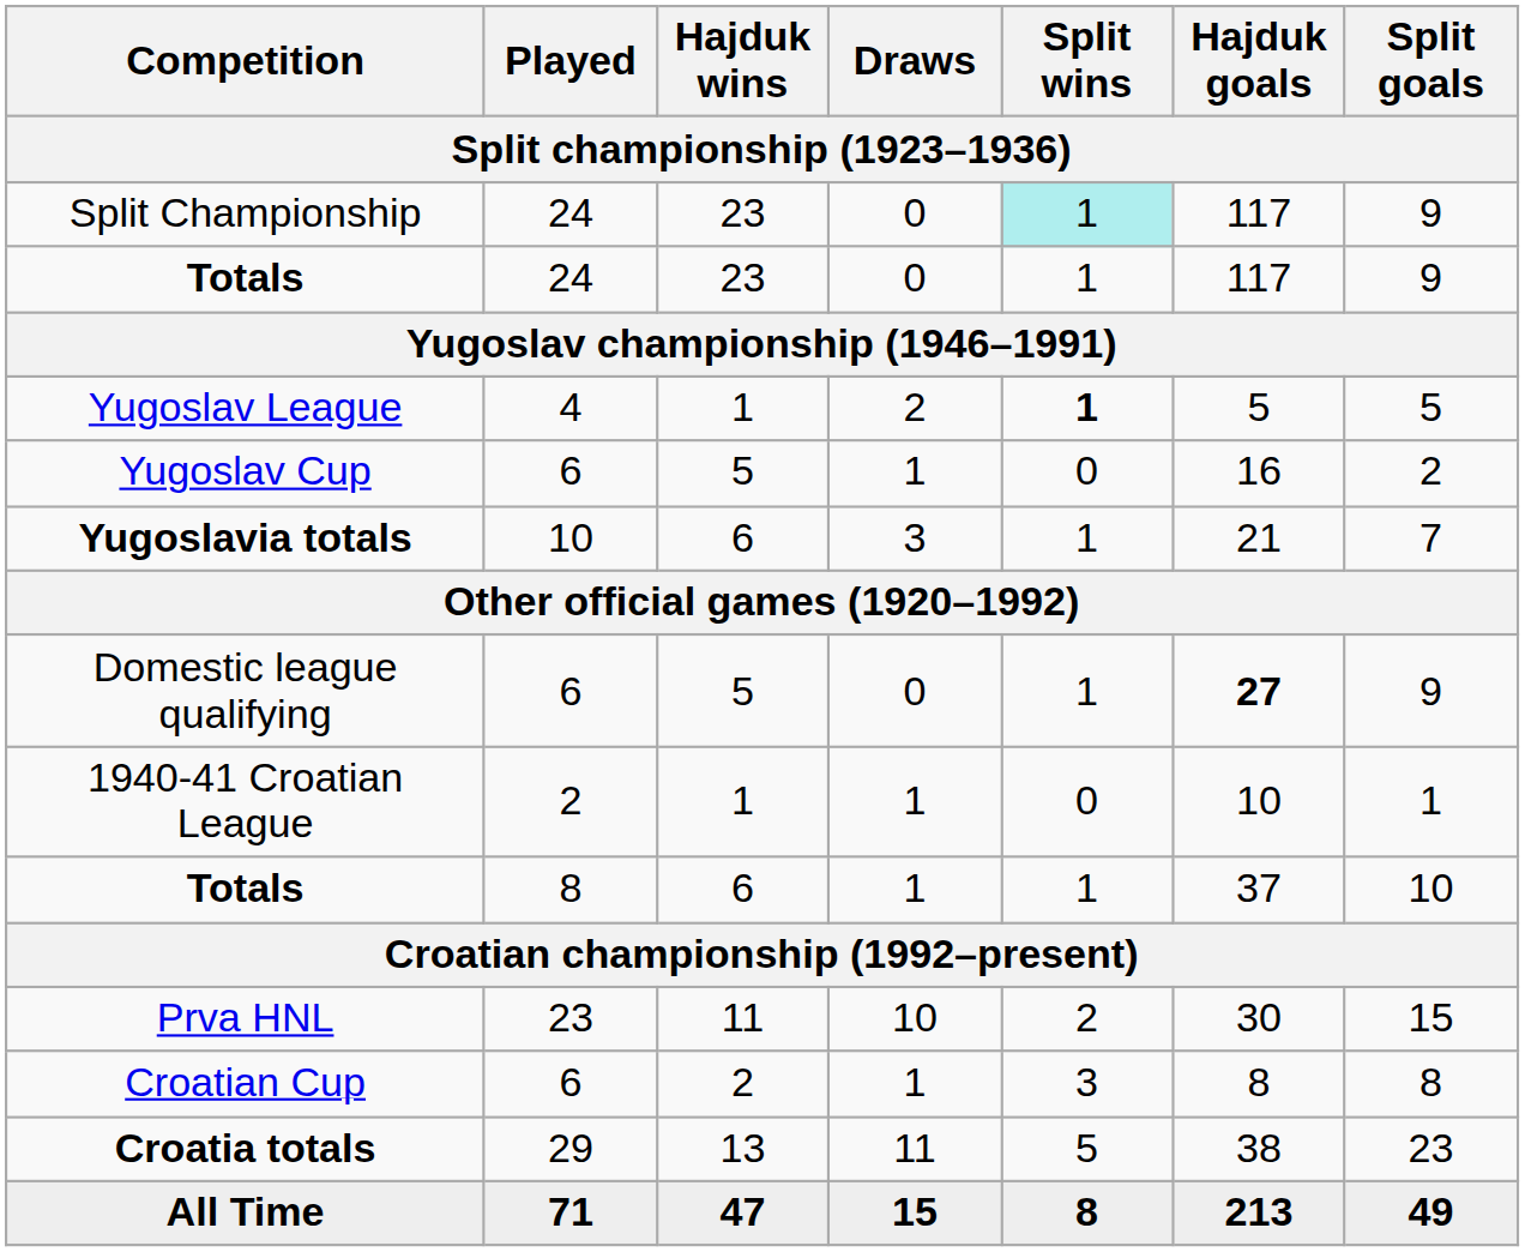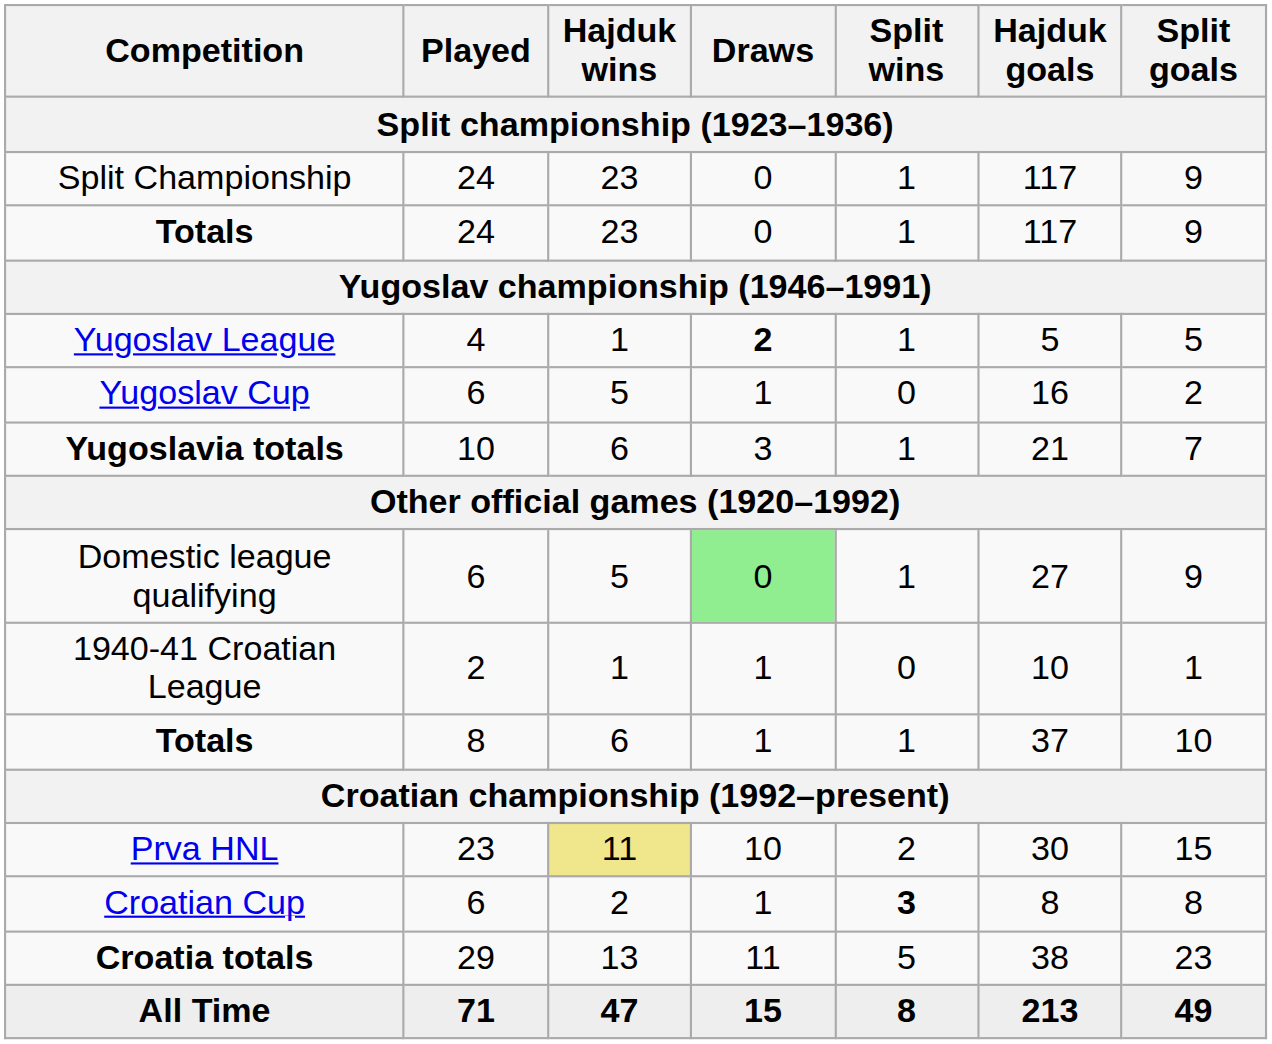Split Championship | Split wins: paleturquoise background -> no background
Yugoslav League | Draws: normal -> bold
Yugoslav League | Split wins: bold -> normal
Domestic league qualifying | Draws: no background -> lightgreen background
Domestic league qualifying | Hajduk goals: bold -> normal
Prva HNL | Hajduk wins: no background -> khaki background
Croatian Cup | Split wins: normal -> bold
